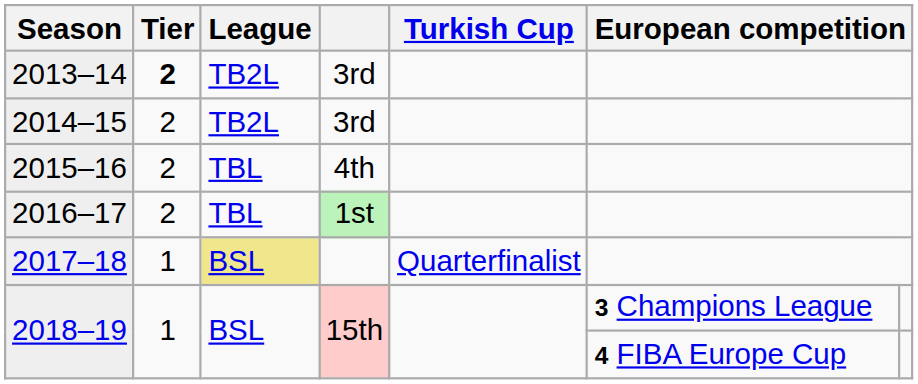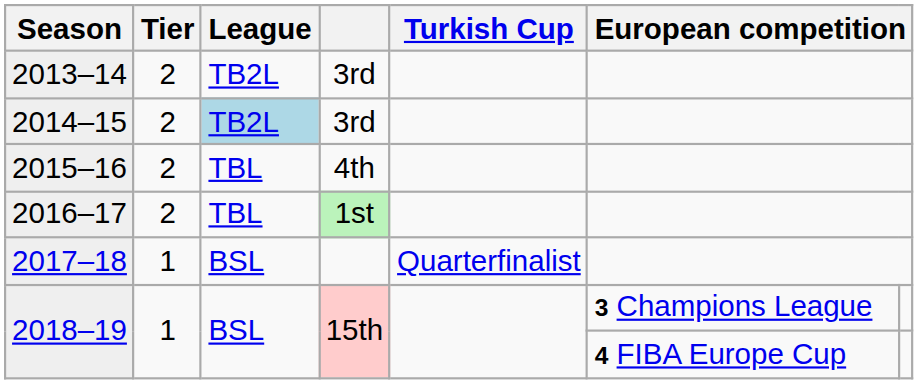2013–14 | Tier: bold -> normal
2014–15 | League: no background -> lightblue background
2017–18 | League: khaki background -> no background
